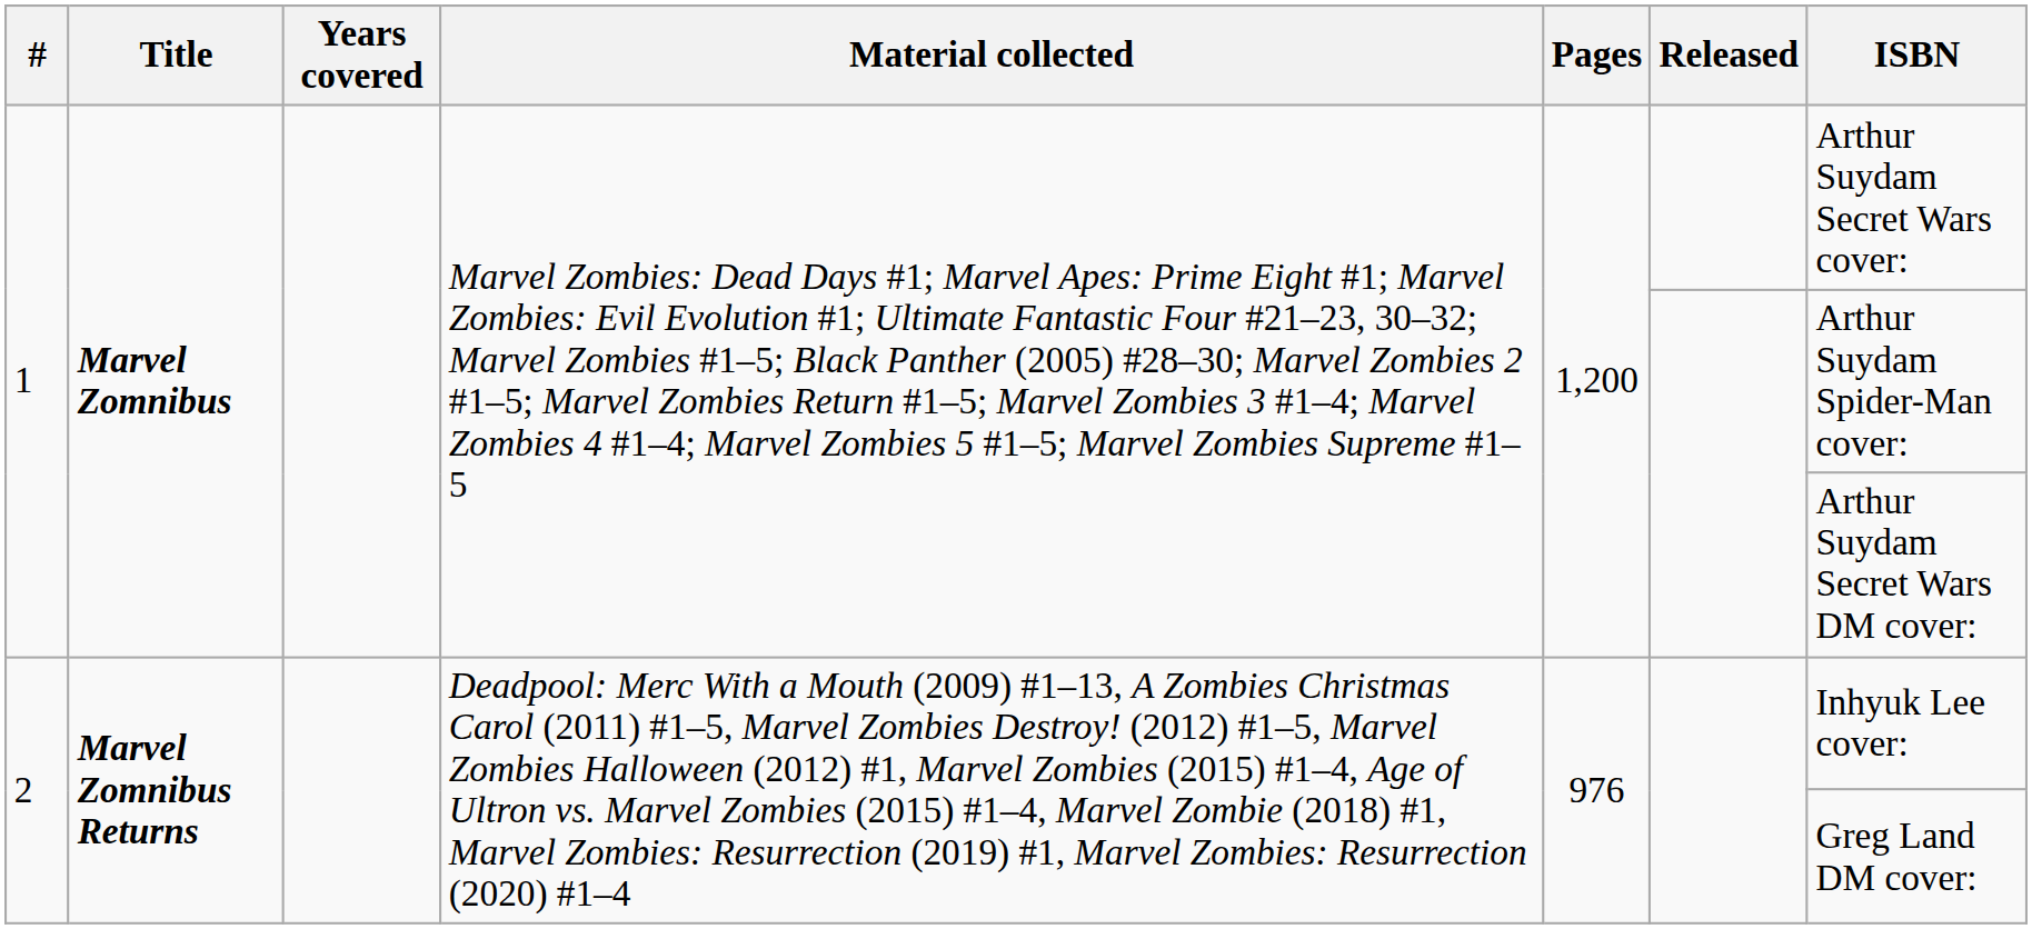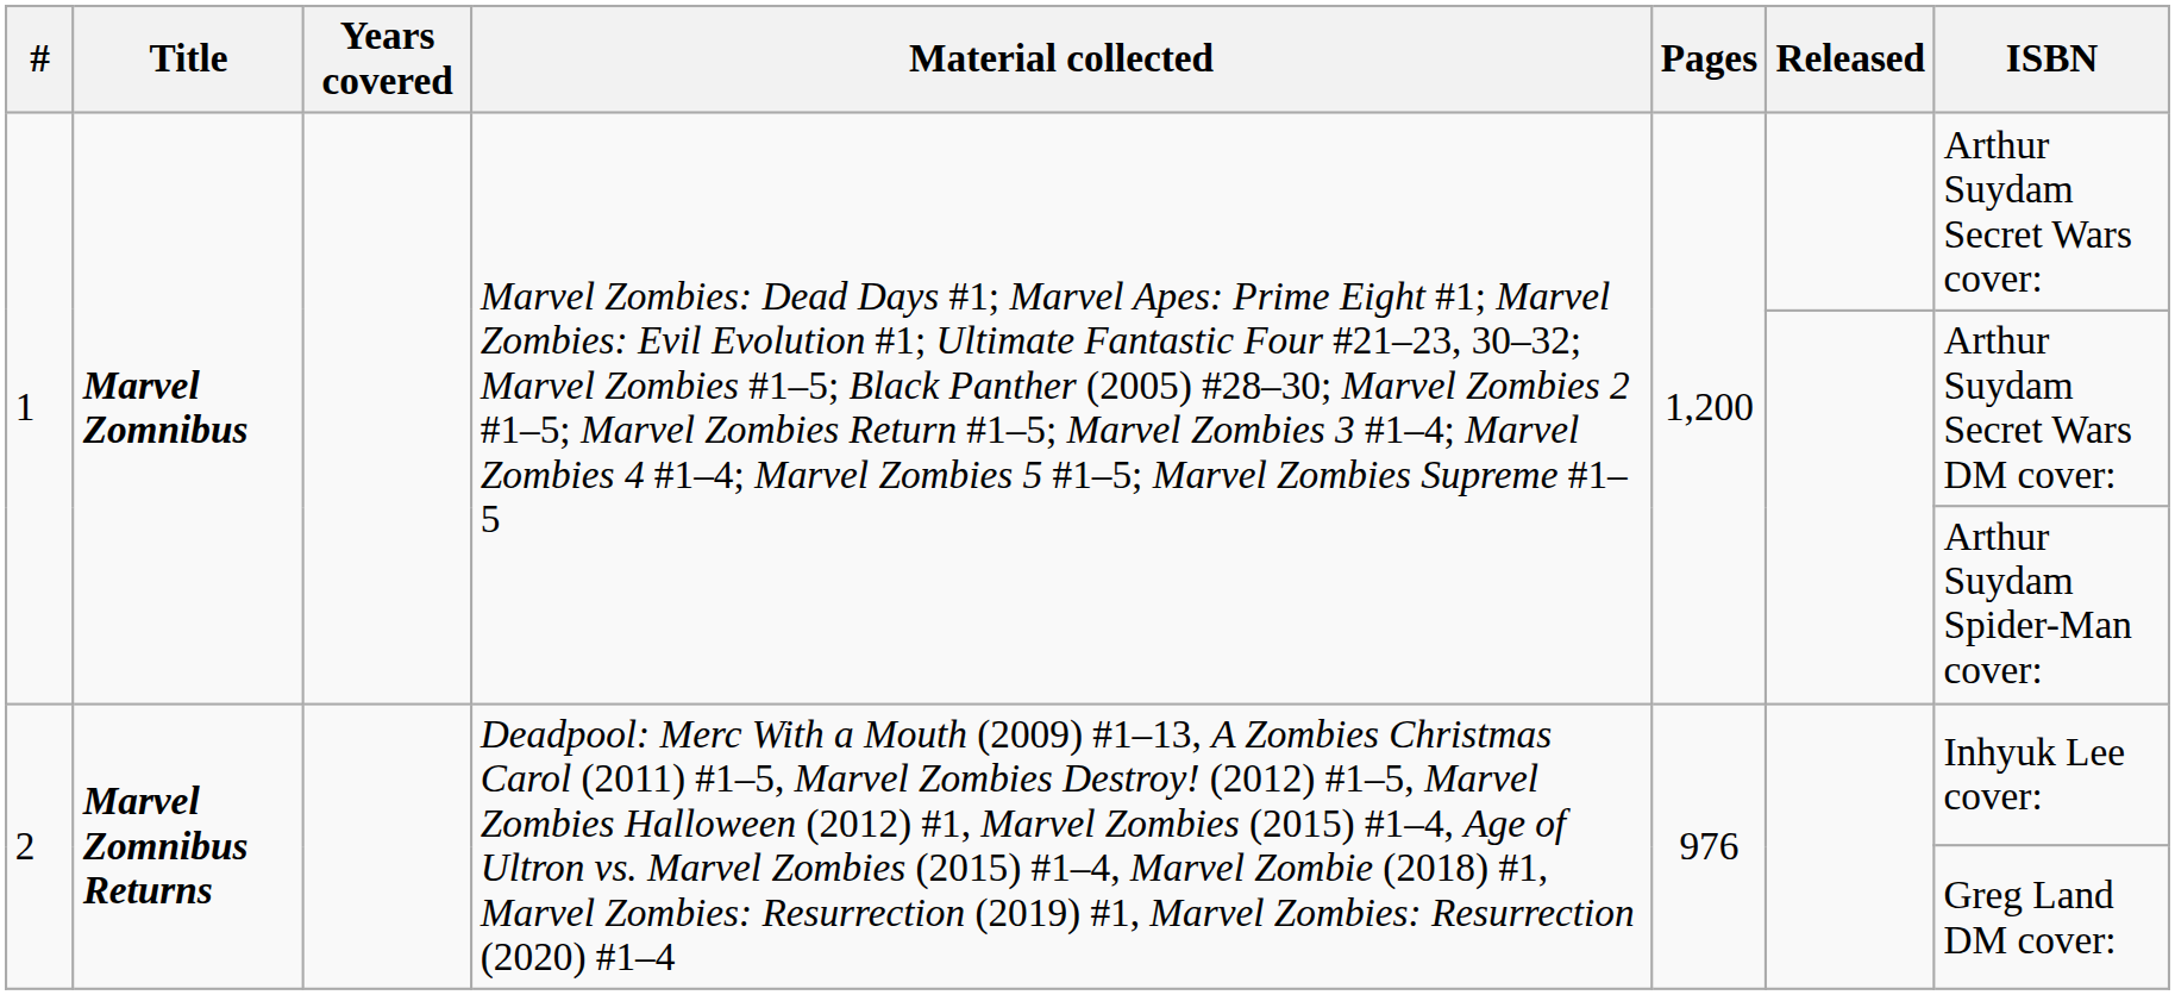row 3 | ISBN: Arthur Suydam Spider-Man cover: -> Arthur Suydam Secret Wars DM cover:
row 4 | ISBN: Arthur Suydam Secret Wars DM cover: -> Arthur Suydam Spider-Man cover:
